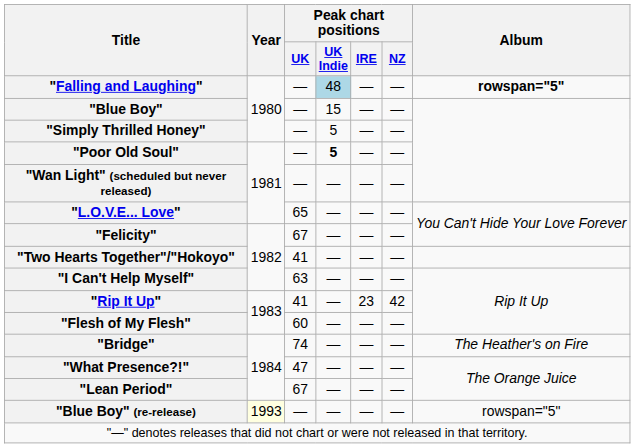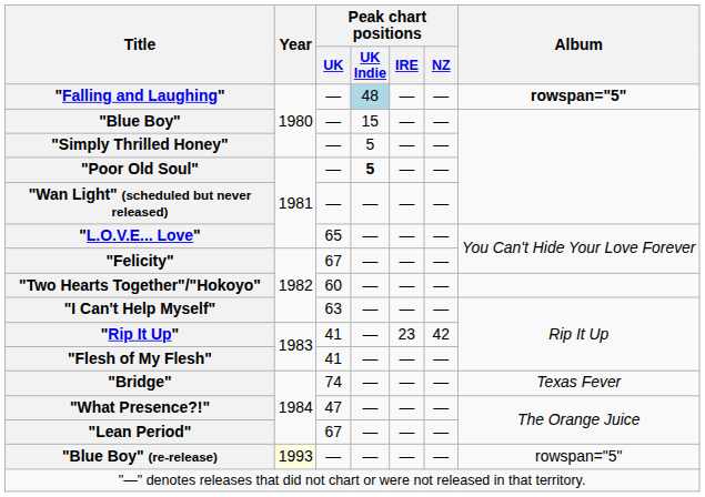"Two Hearts Together"/"Hokoyo" | Peak chart positions / UK: 41 -> 60
"Flesh of My Flesh" | Peak chart positions / UK: 60 -> 41
"Bridge" | Album: The Heather's on Fire -> Texas Fever
